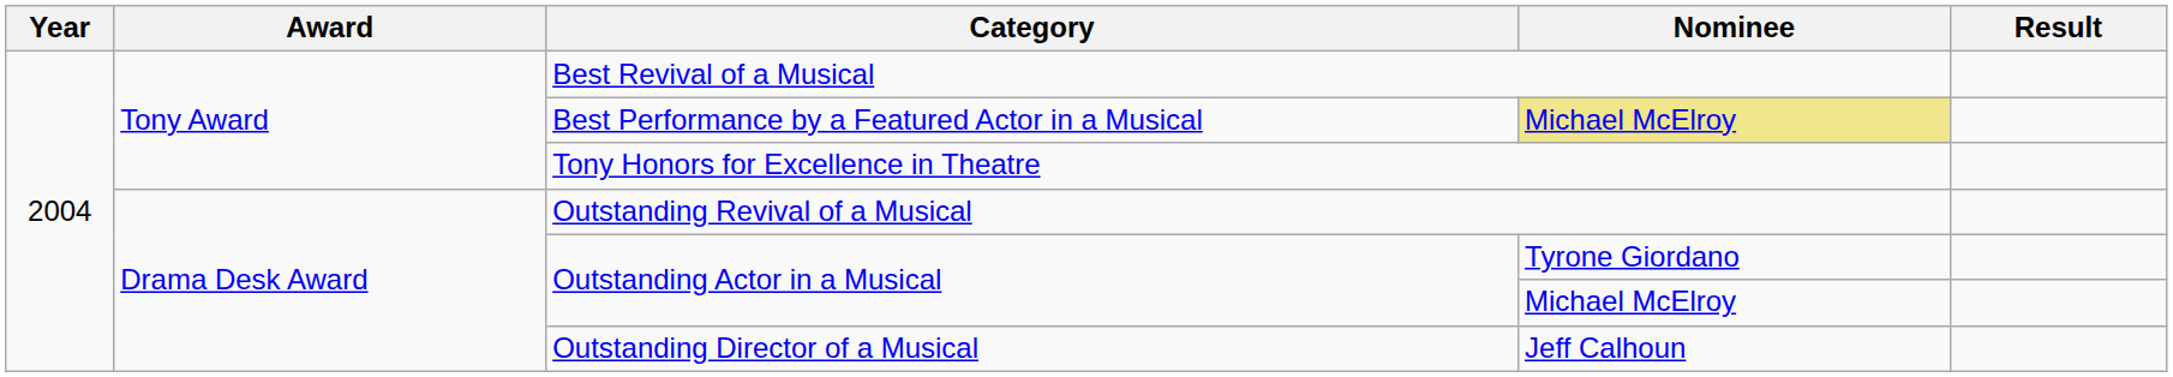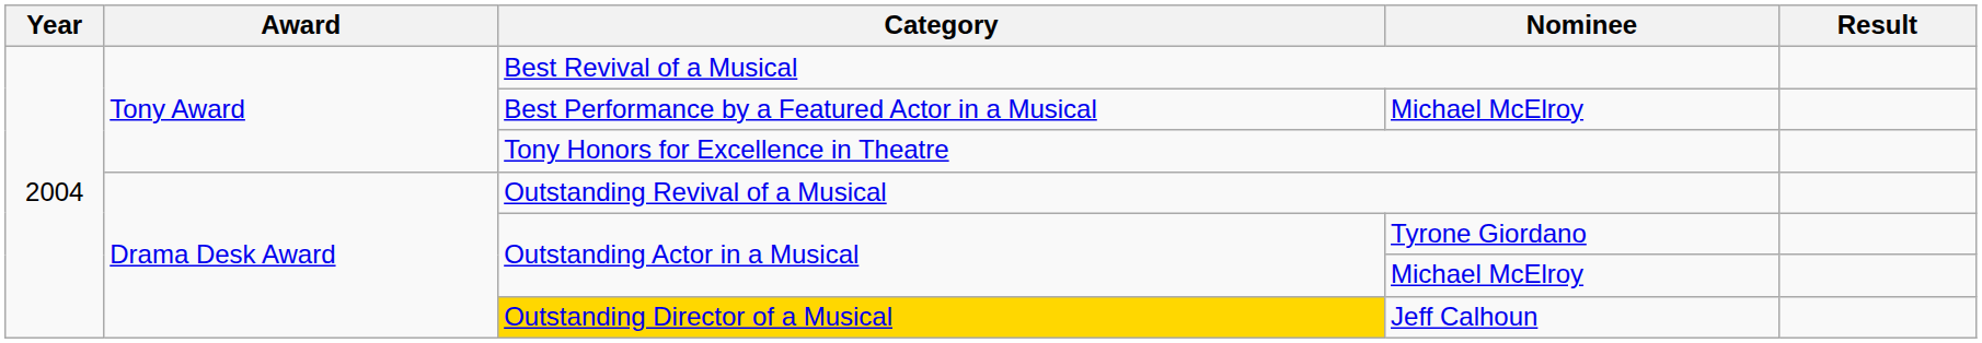Best Performance by a Featured Actor in a Musical | Nominee: khaki background -> no background
Outstanding Director of a Musical | Category: no background -> gold background
